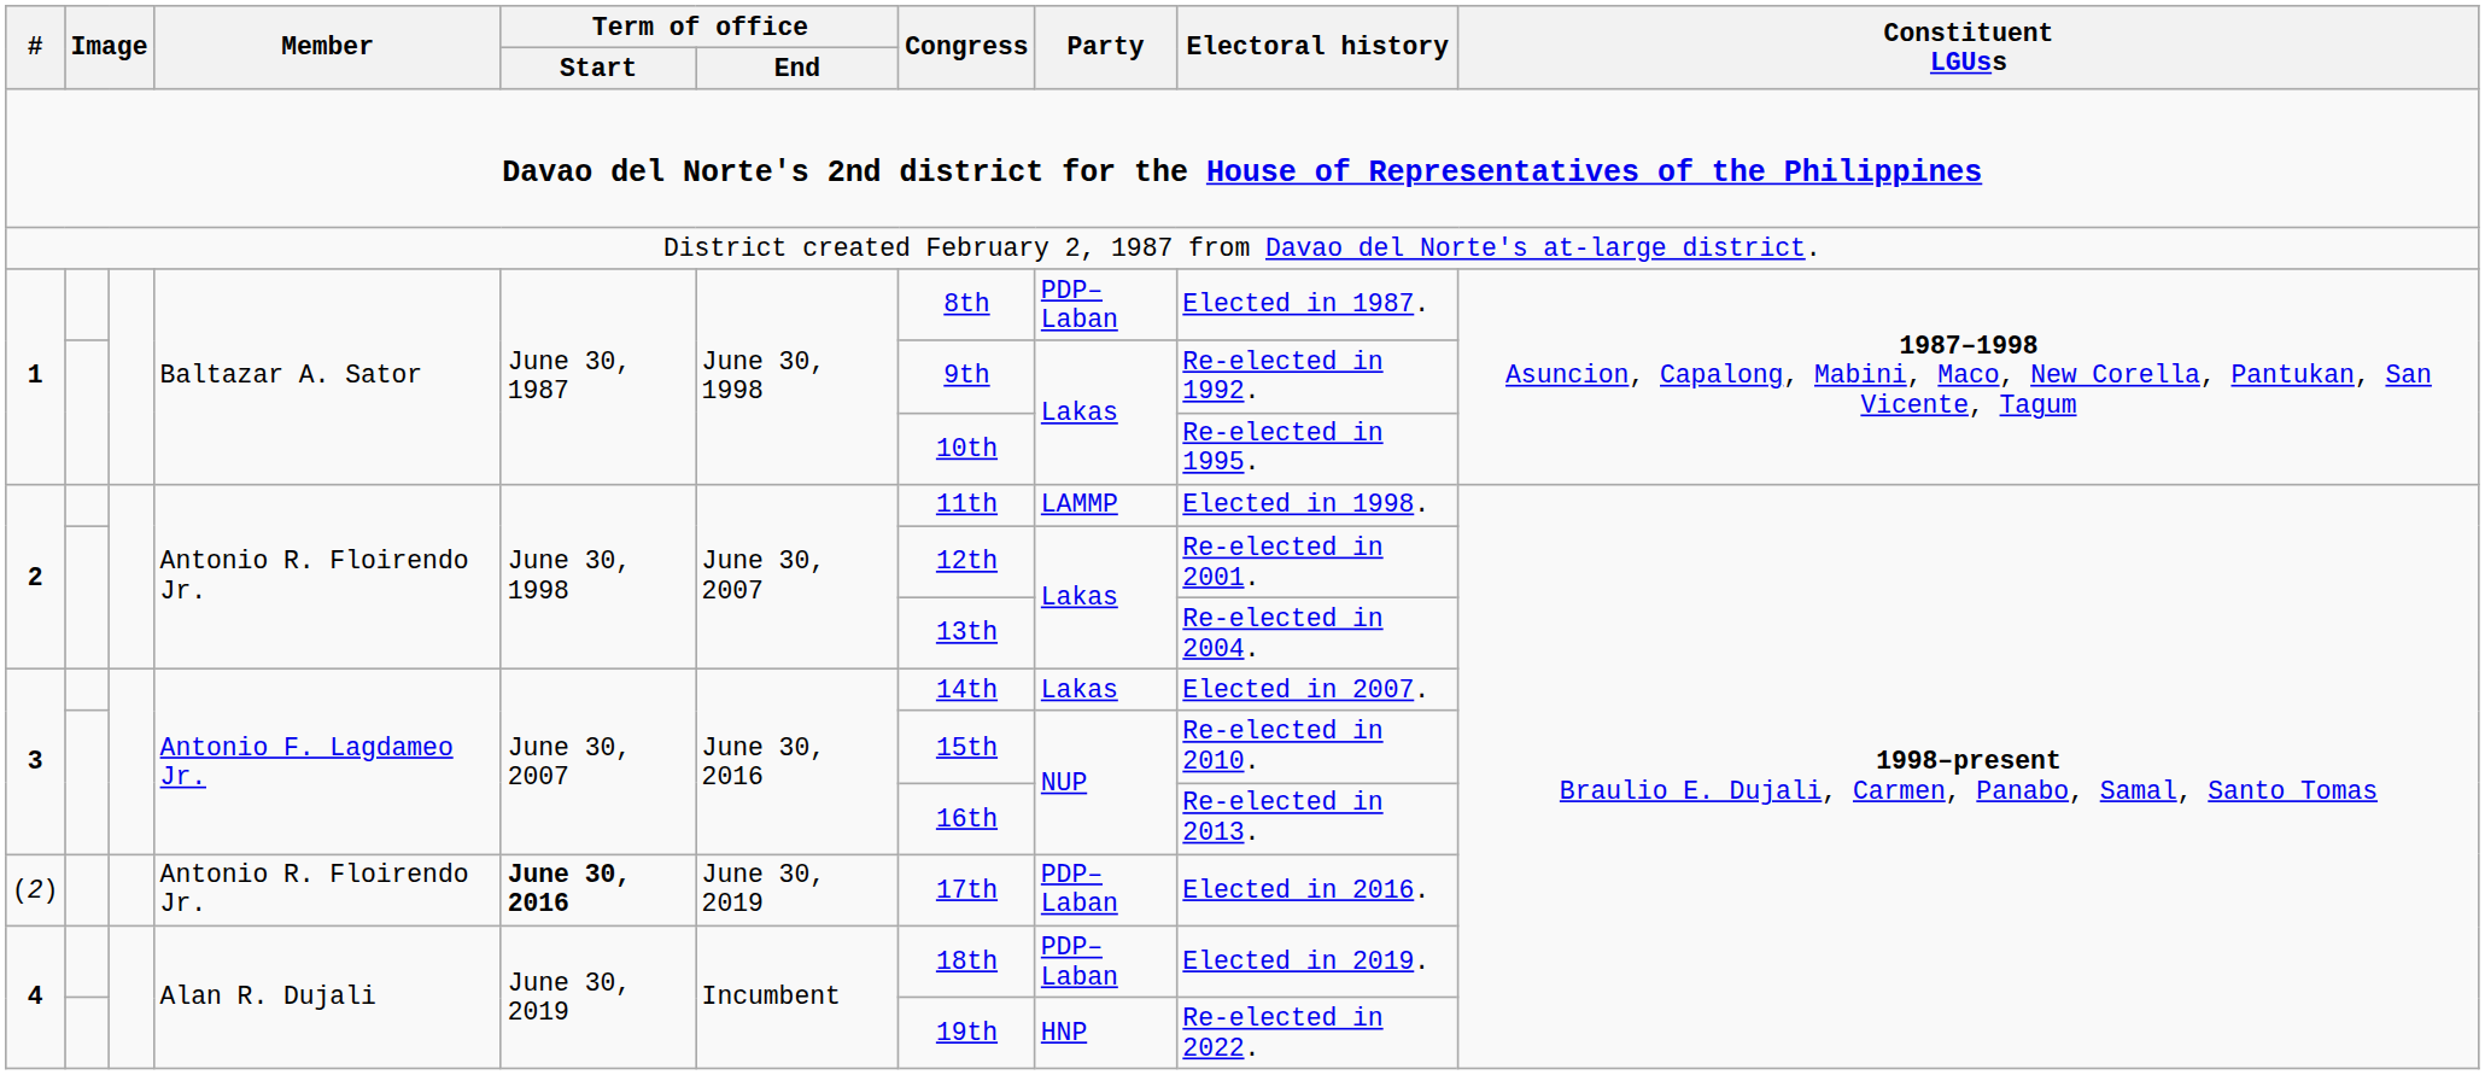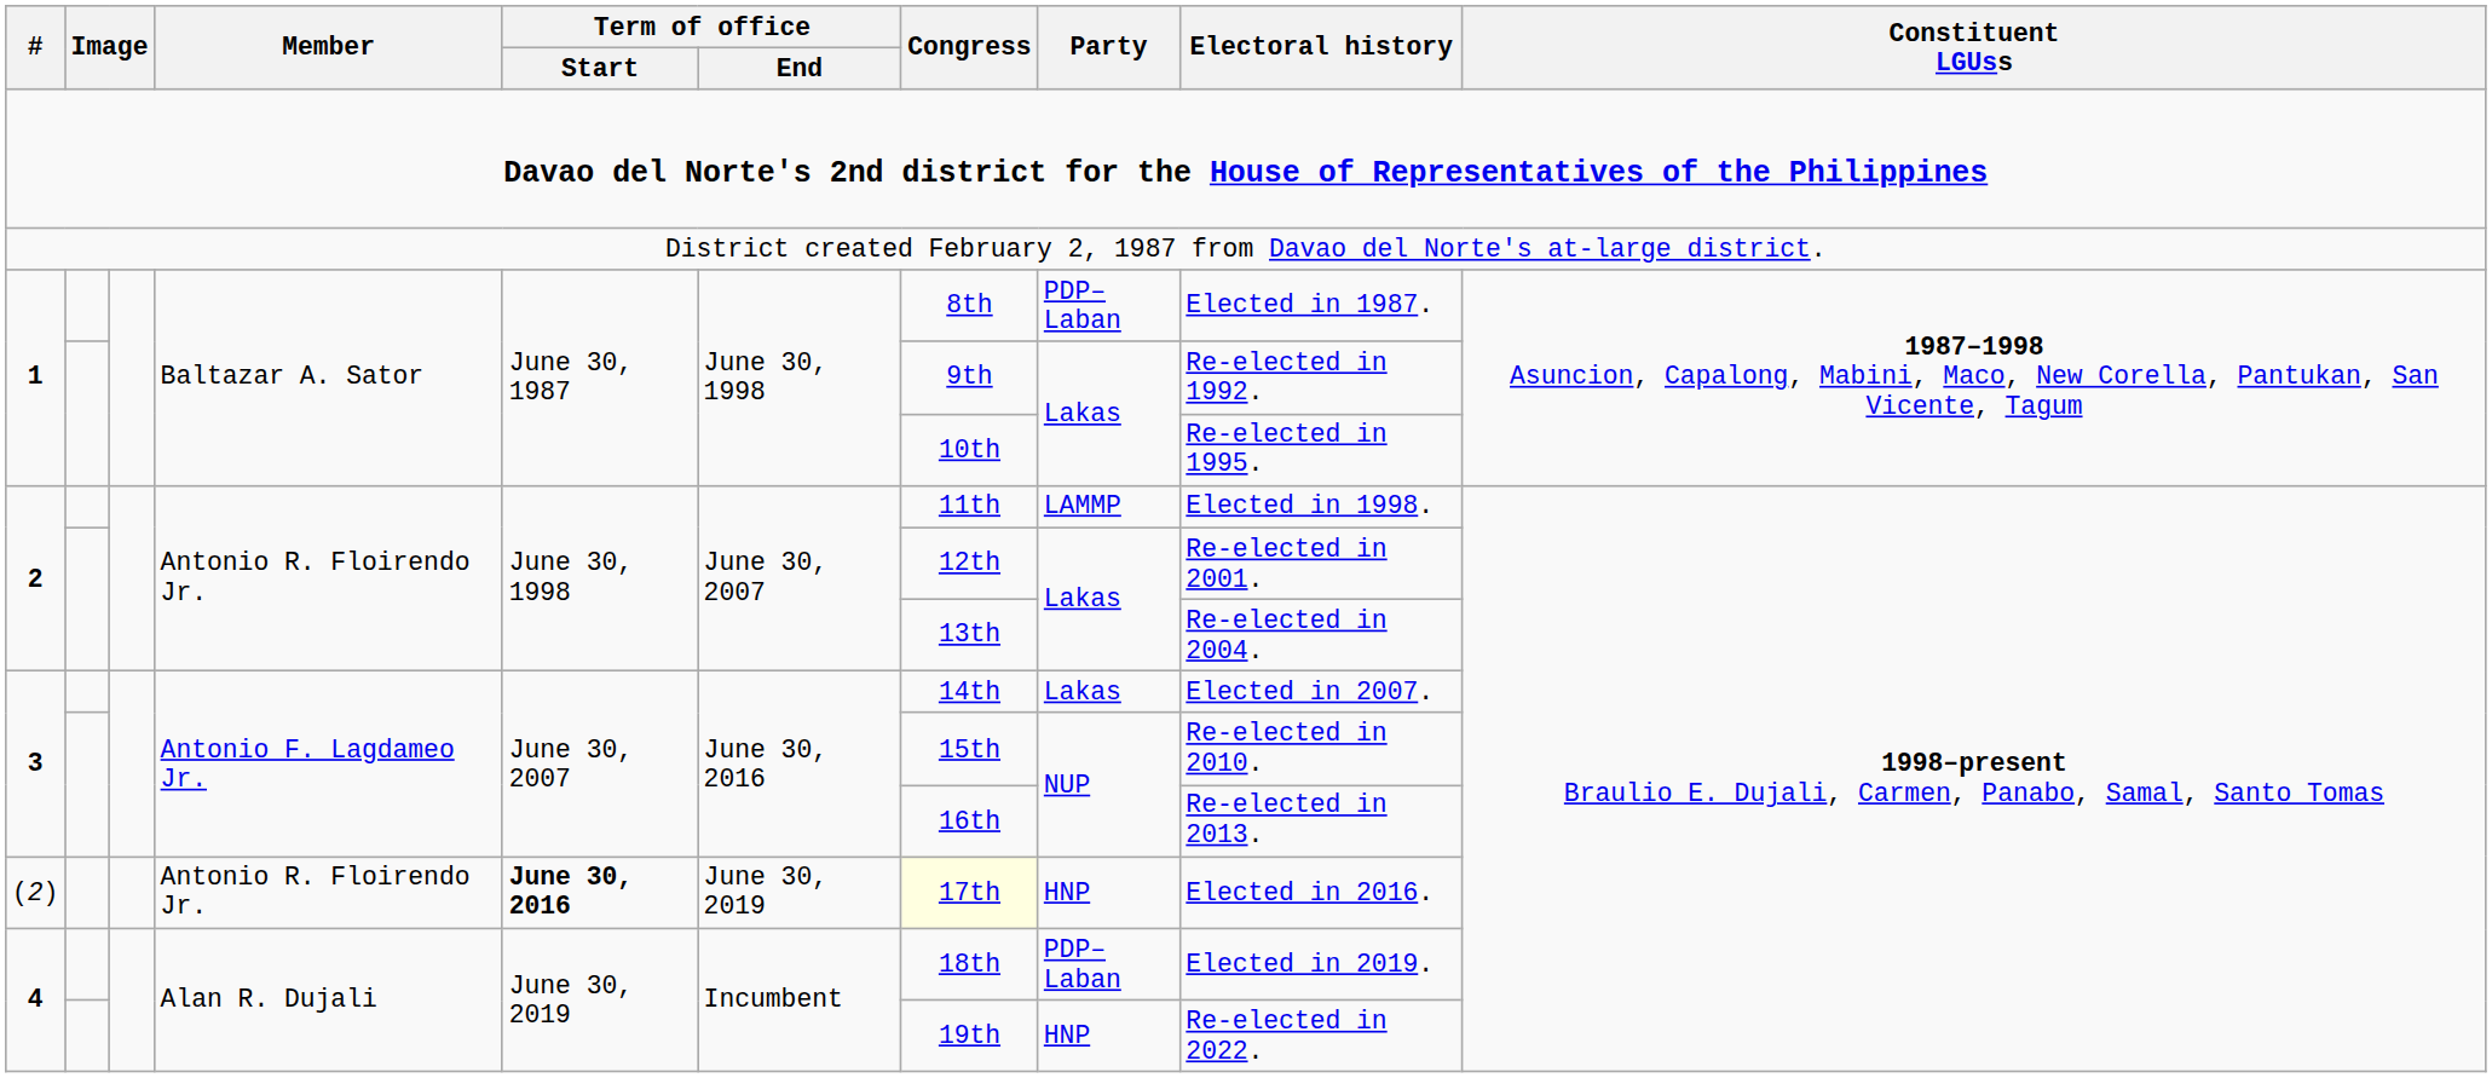(2) | Congress: no background -> lightyellow background
(2) | Party: PDP–Laban -> HNP
